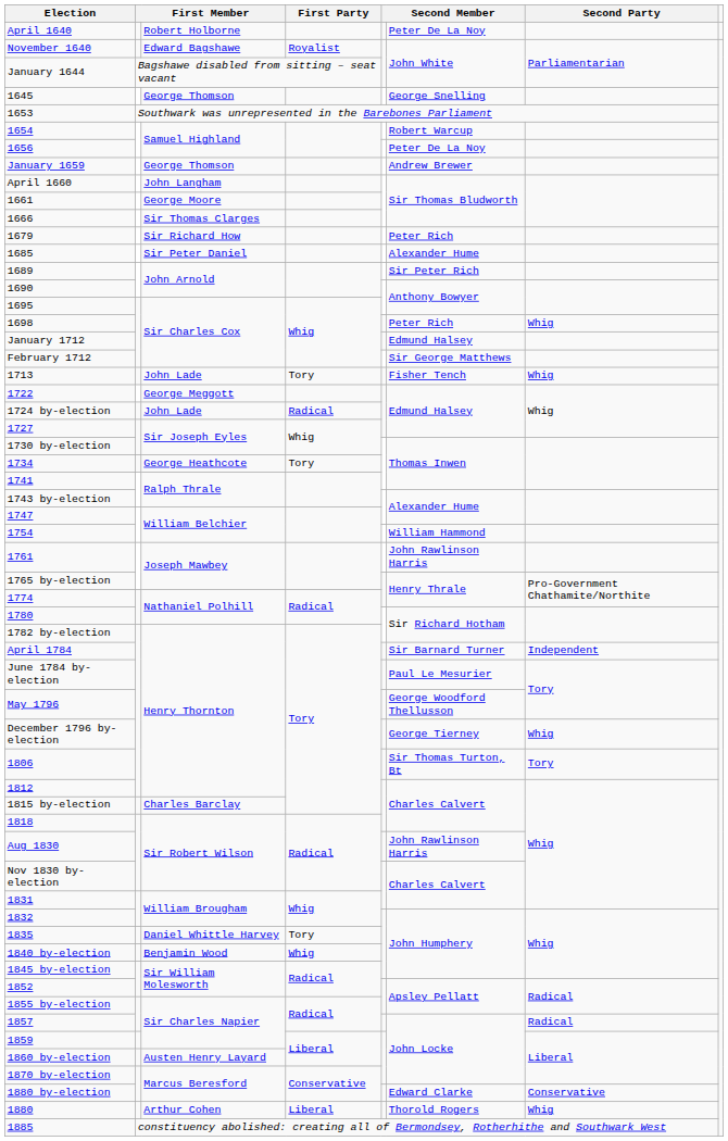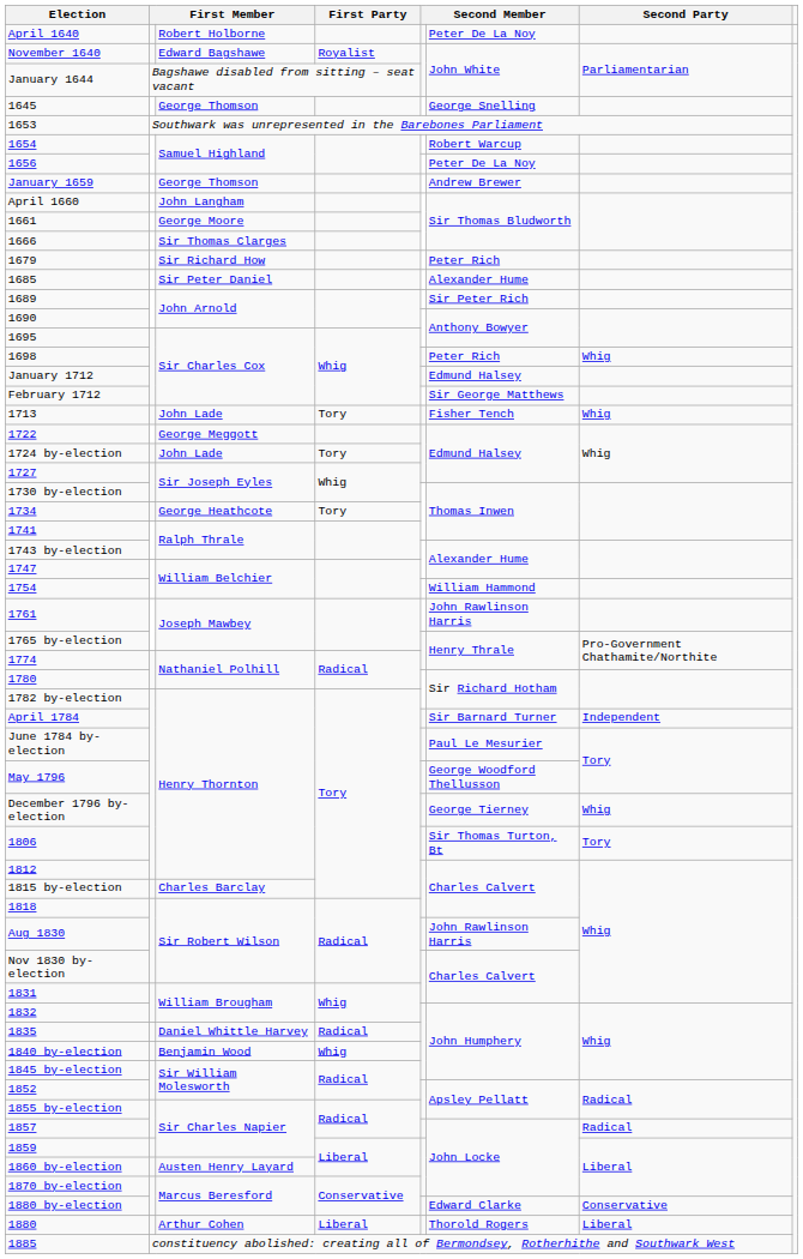1724 by-election | First Party: Radical -> Tory
1835 | First Party: Tory -> Radical
1880 | Second Party: Whig -> Liberal
